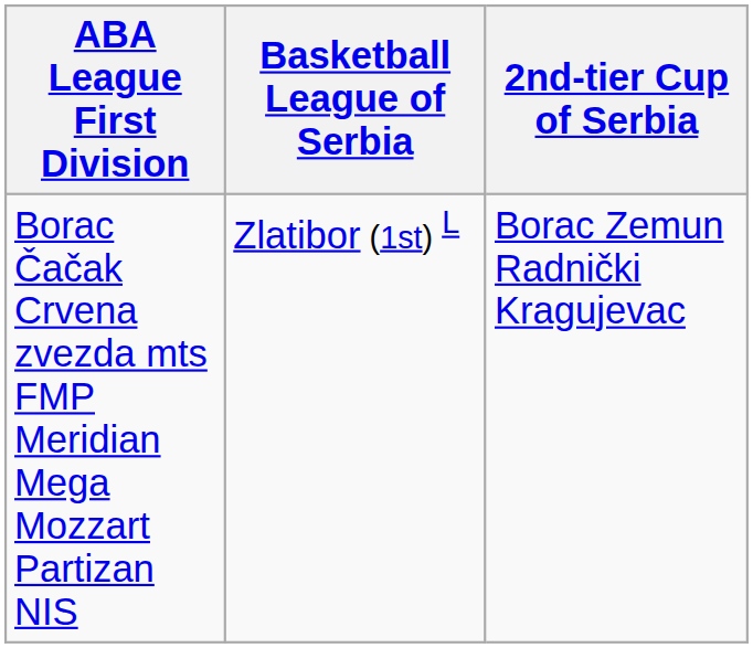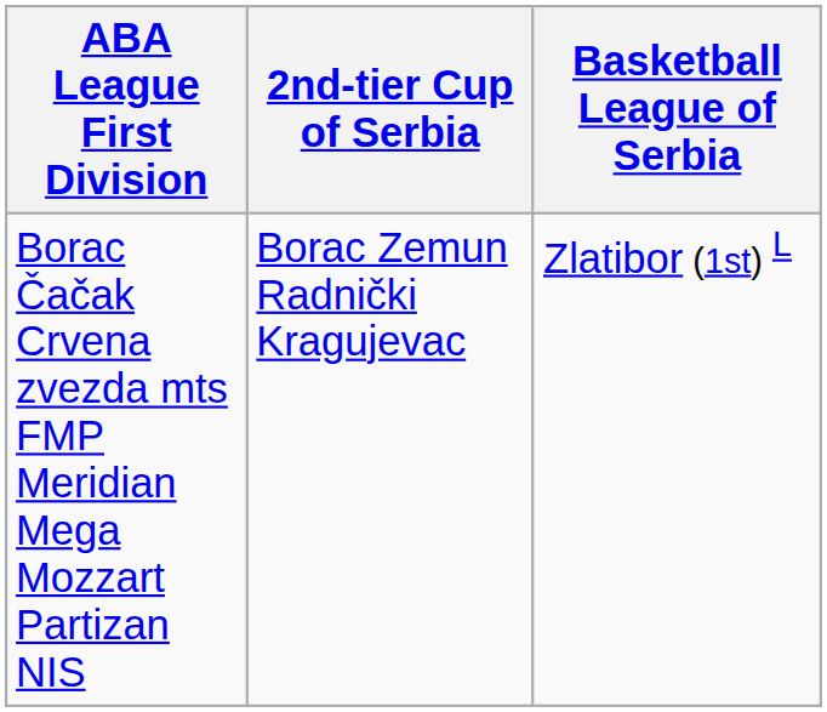columns swapped: Basketball League of Serbia <-> 2nd-tier Cup of Serbia
